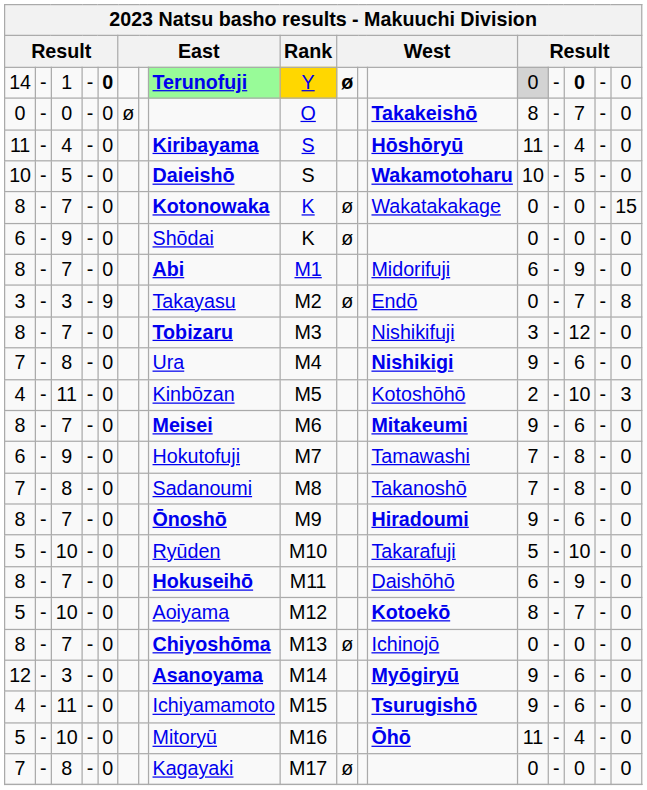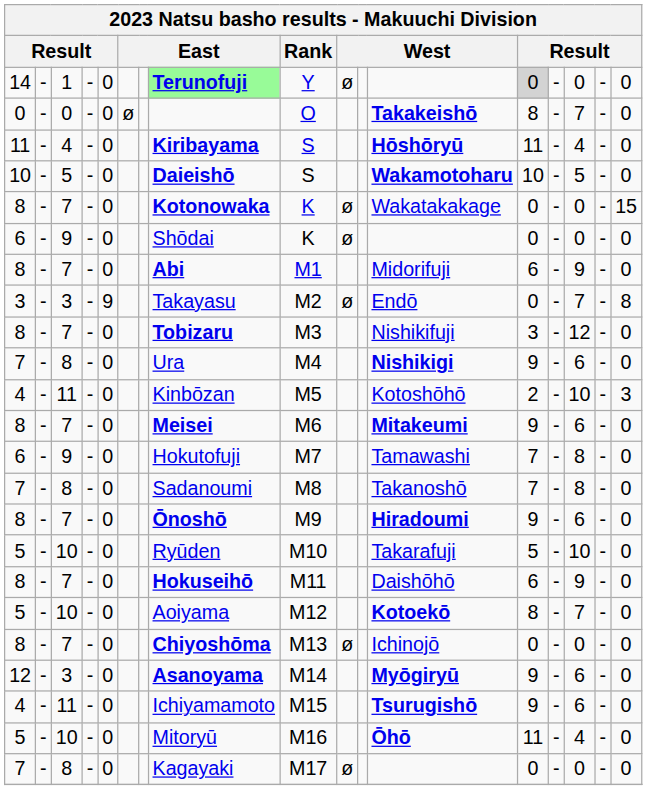14 | column 5: bold -> normal
14 | Rank: gold background -> no background
14 | column 10: bold -> normal
14 | column 15: bold -> normal
